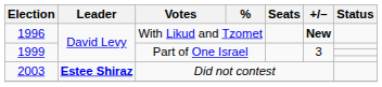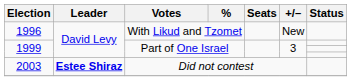1996 | +/–: bold -> normal
